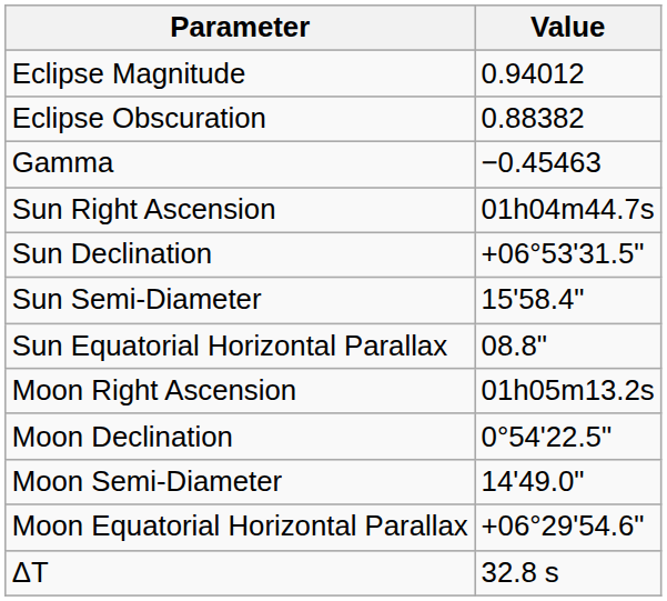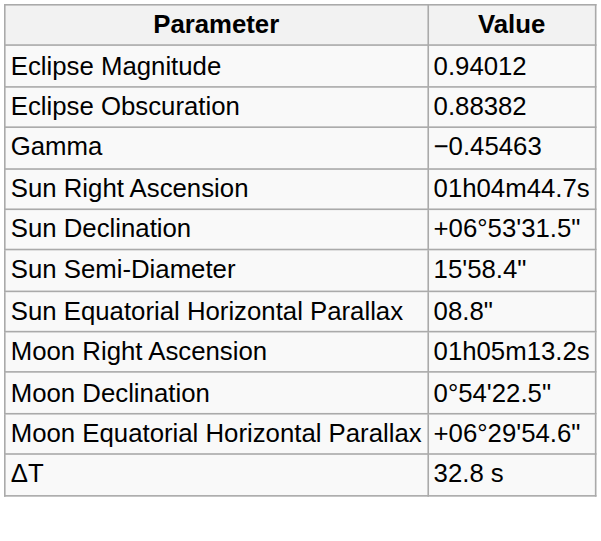- row: Moon Semi-Diameter | 14'49.0"
